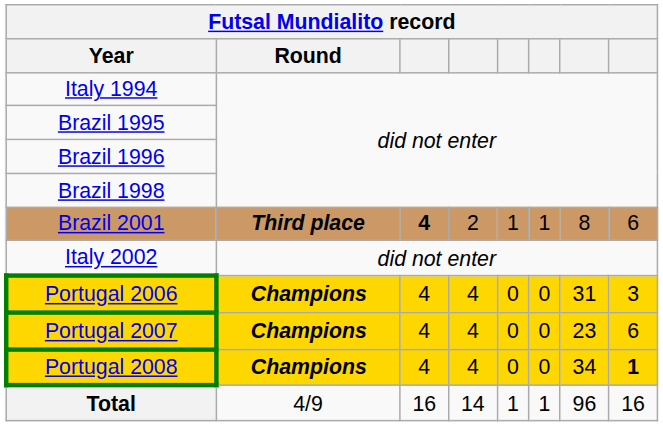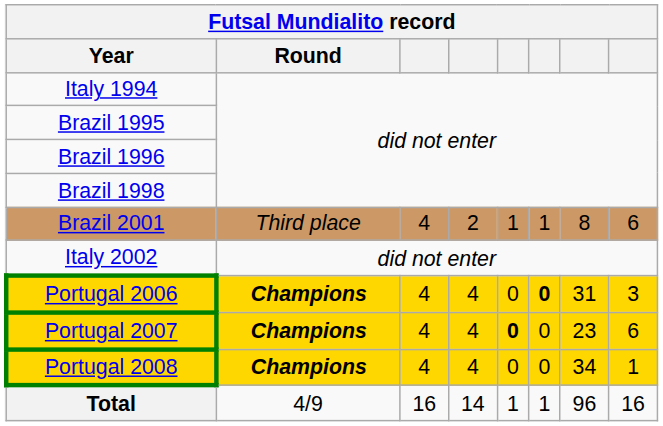Brazil 2001 | Round: bold -> normal
Brazil 2001 | column 3: bold -> normal
Portugal 2006 | column 6: normal -> bold
Portugal 2007 | column 5: normal -> bold
Portugal 2008 | column 8: bold -> normal
